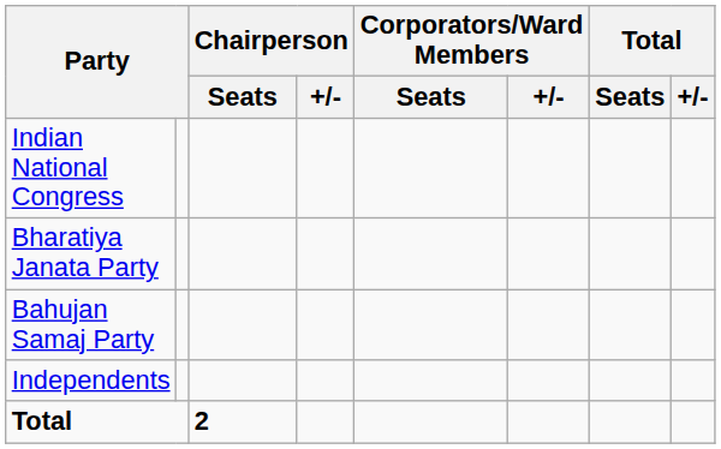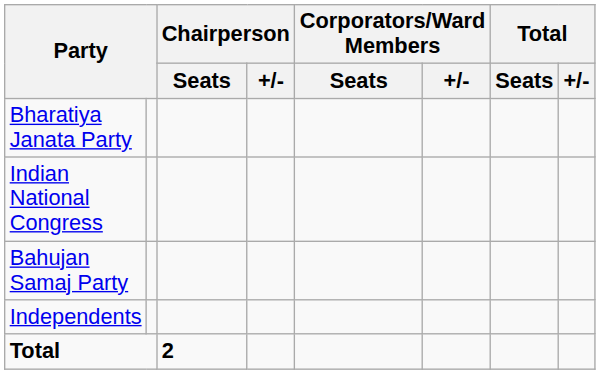rows swapped: Bharatiya Janata Party <-> Indian National Congress
